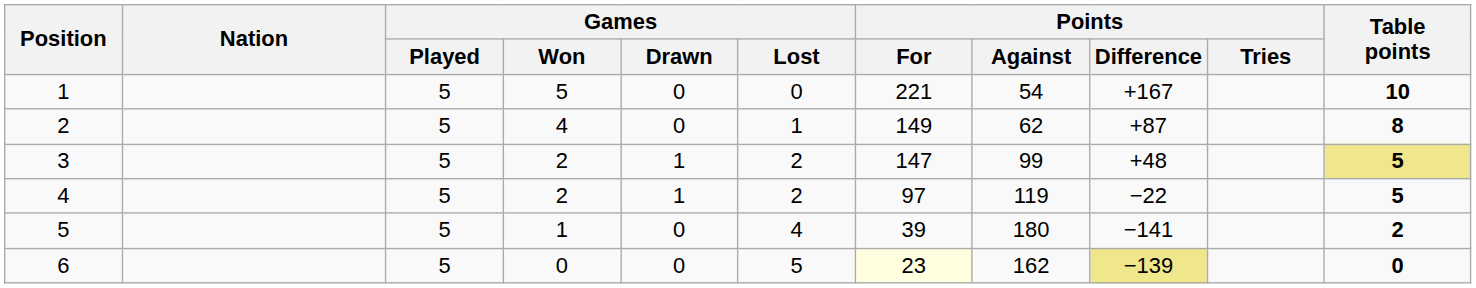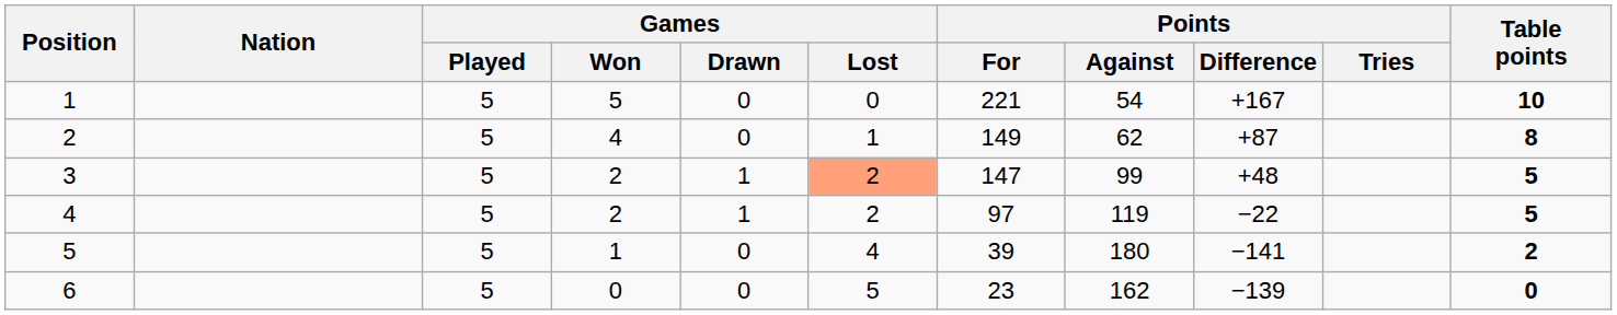3 | Games / Lost: no background -> lightsalmon background
3 | Table points: khaki background -> no background
6 | Points / For: lightyellow background -> no background
6 | Points / Difference: khaki background -> no background
